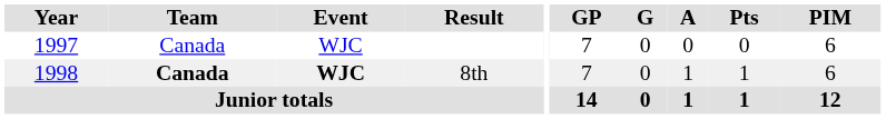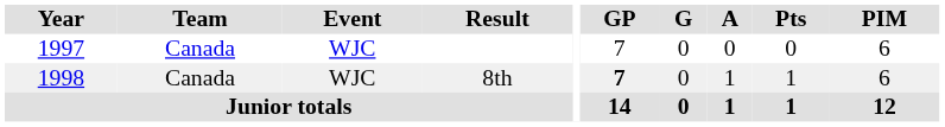8th | Team: bold -> normal
8th | Event: bold -> normal
8th | GP: normal -> bold
